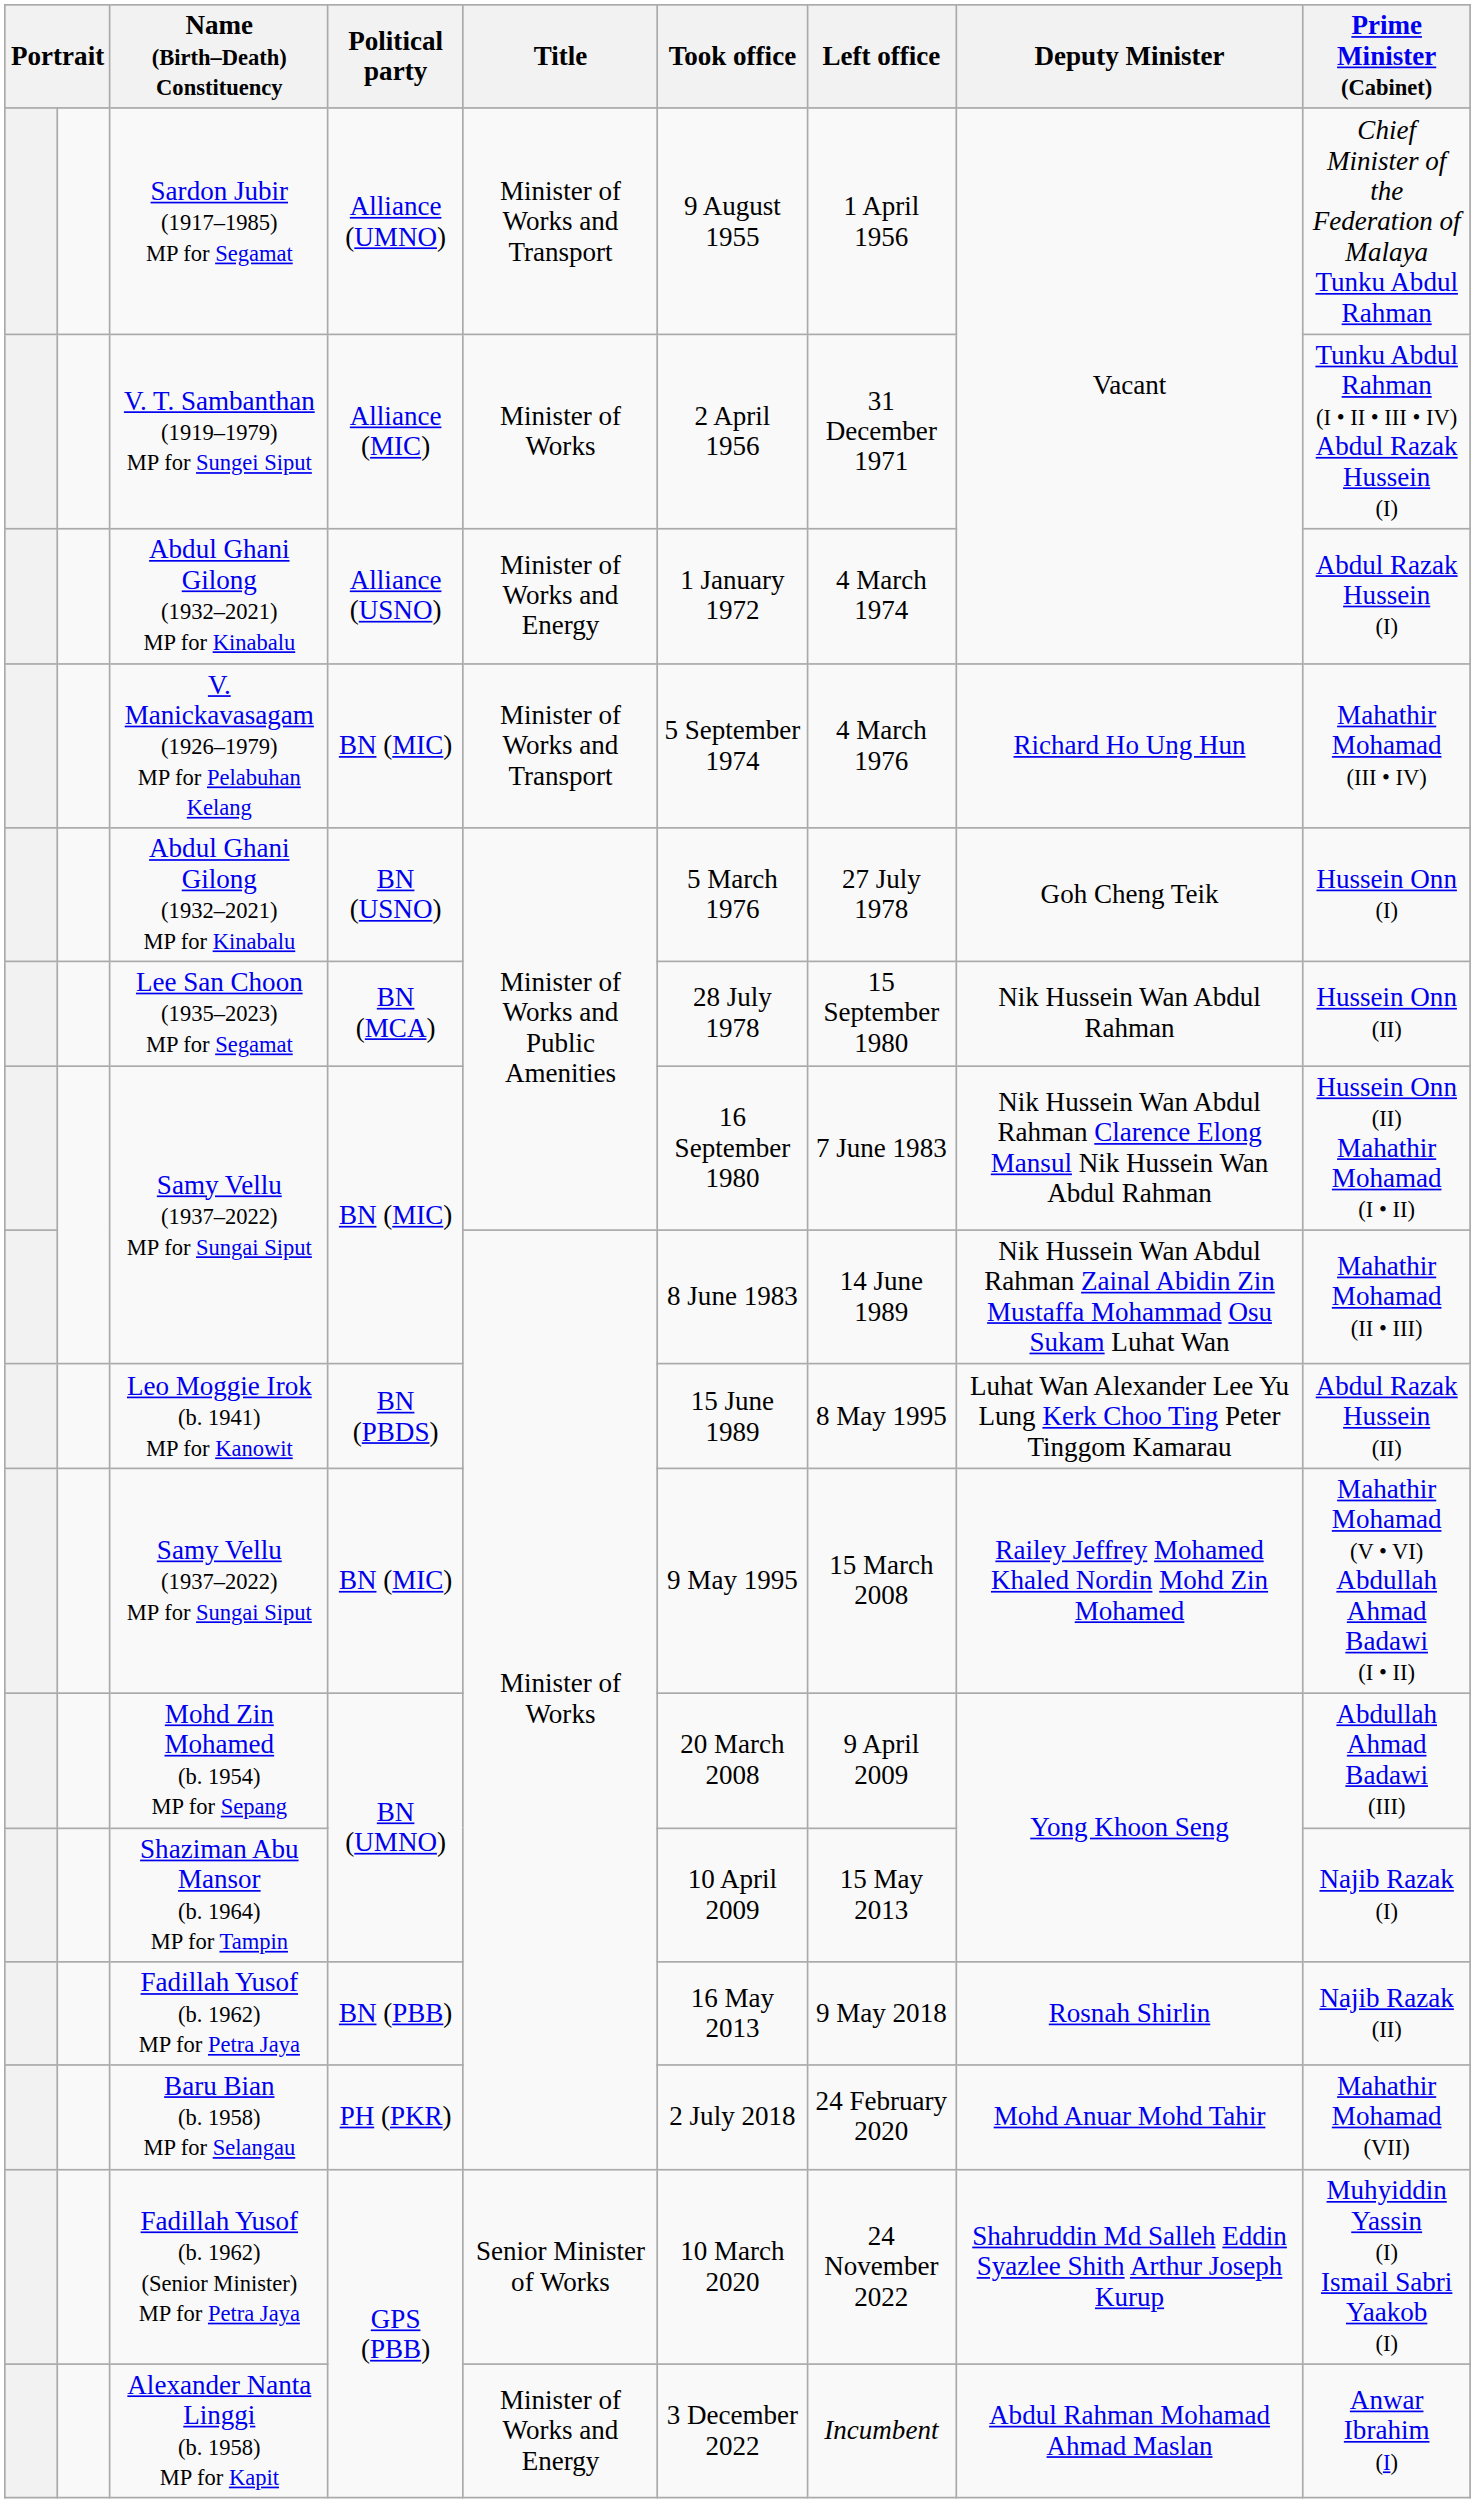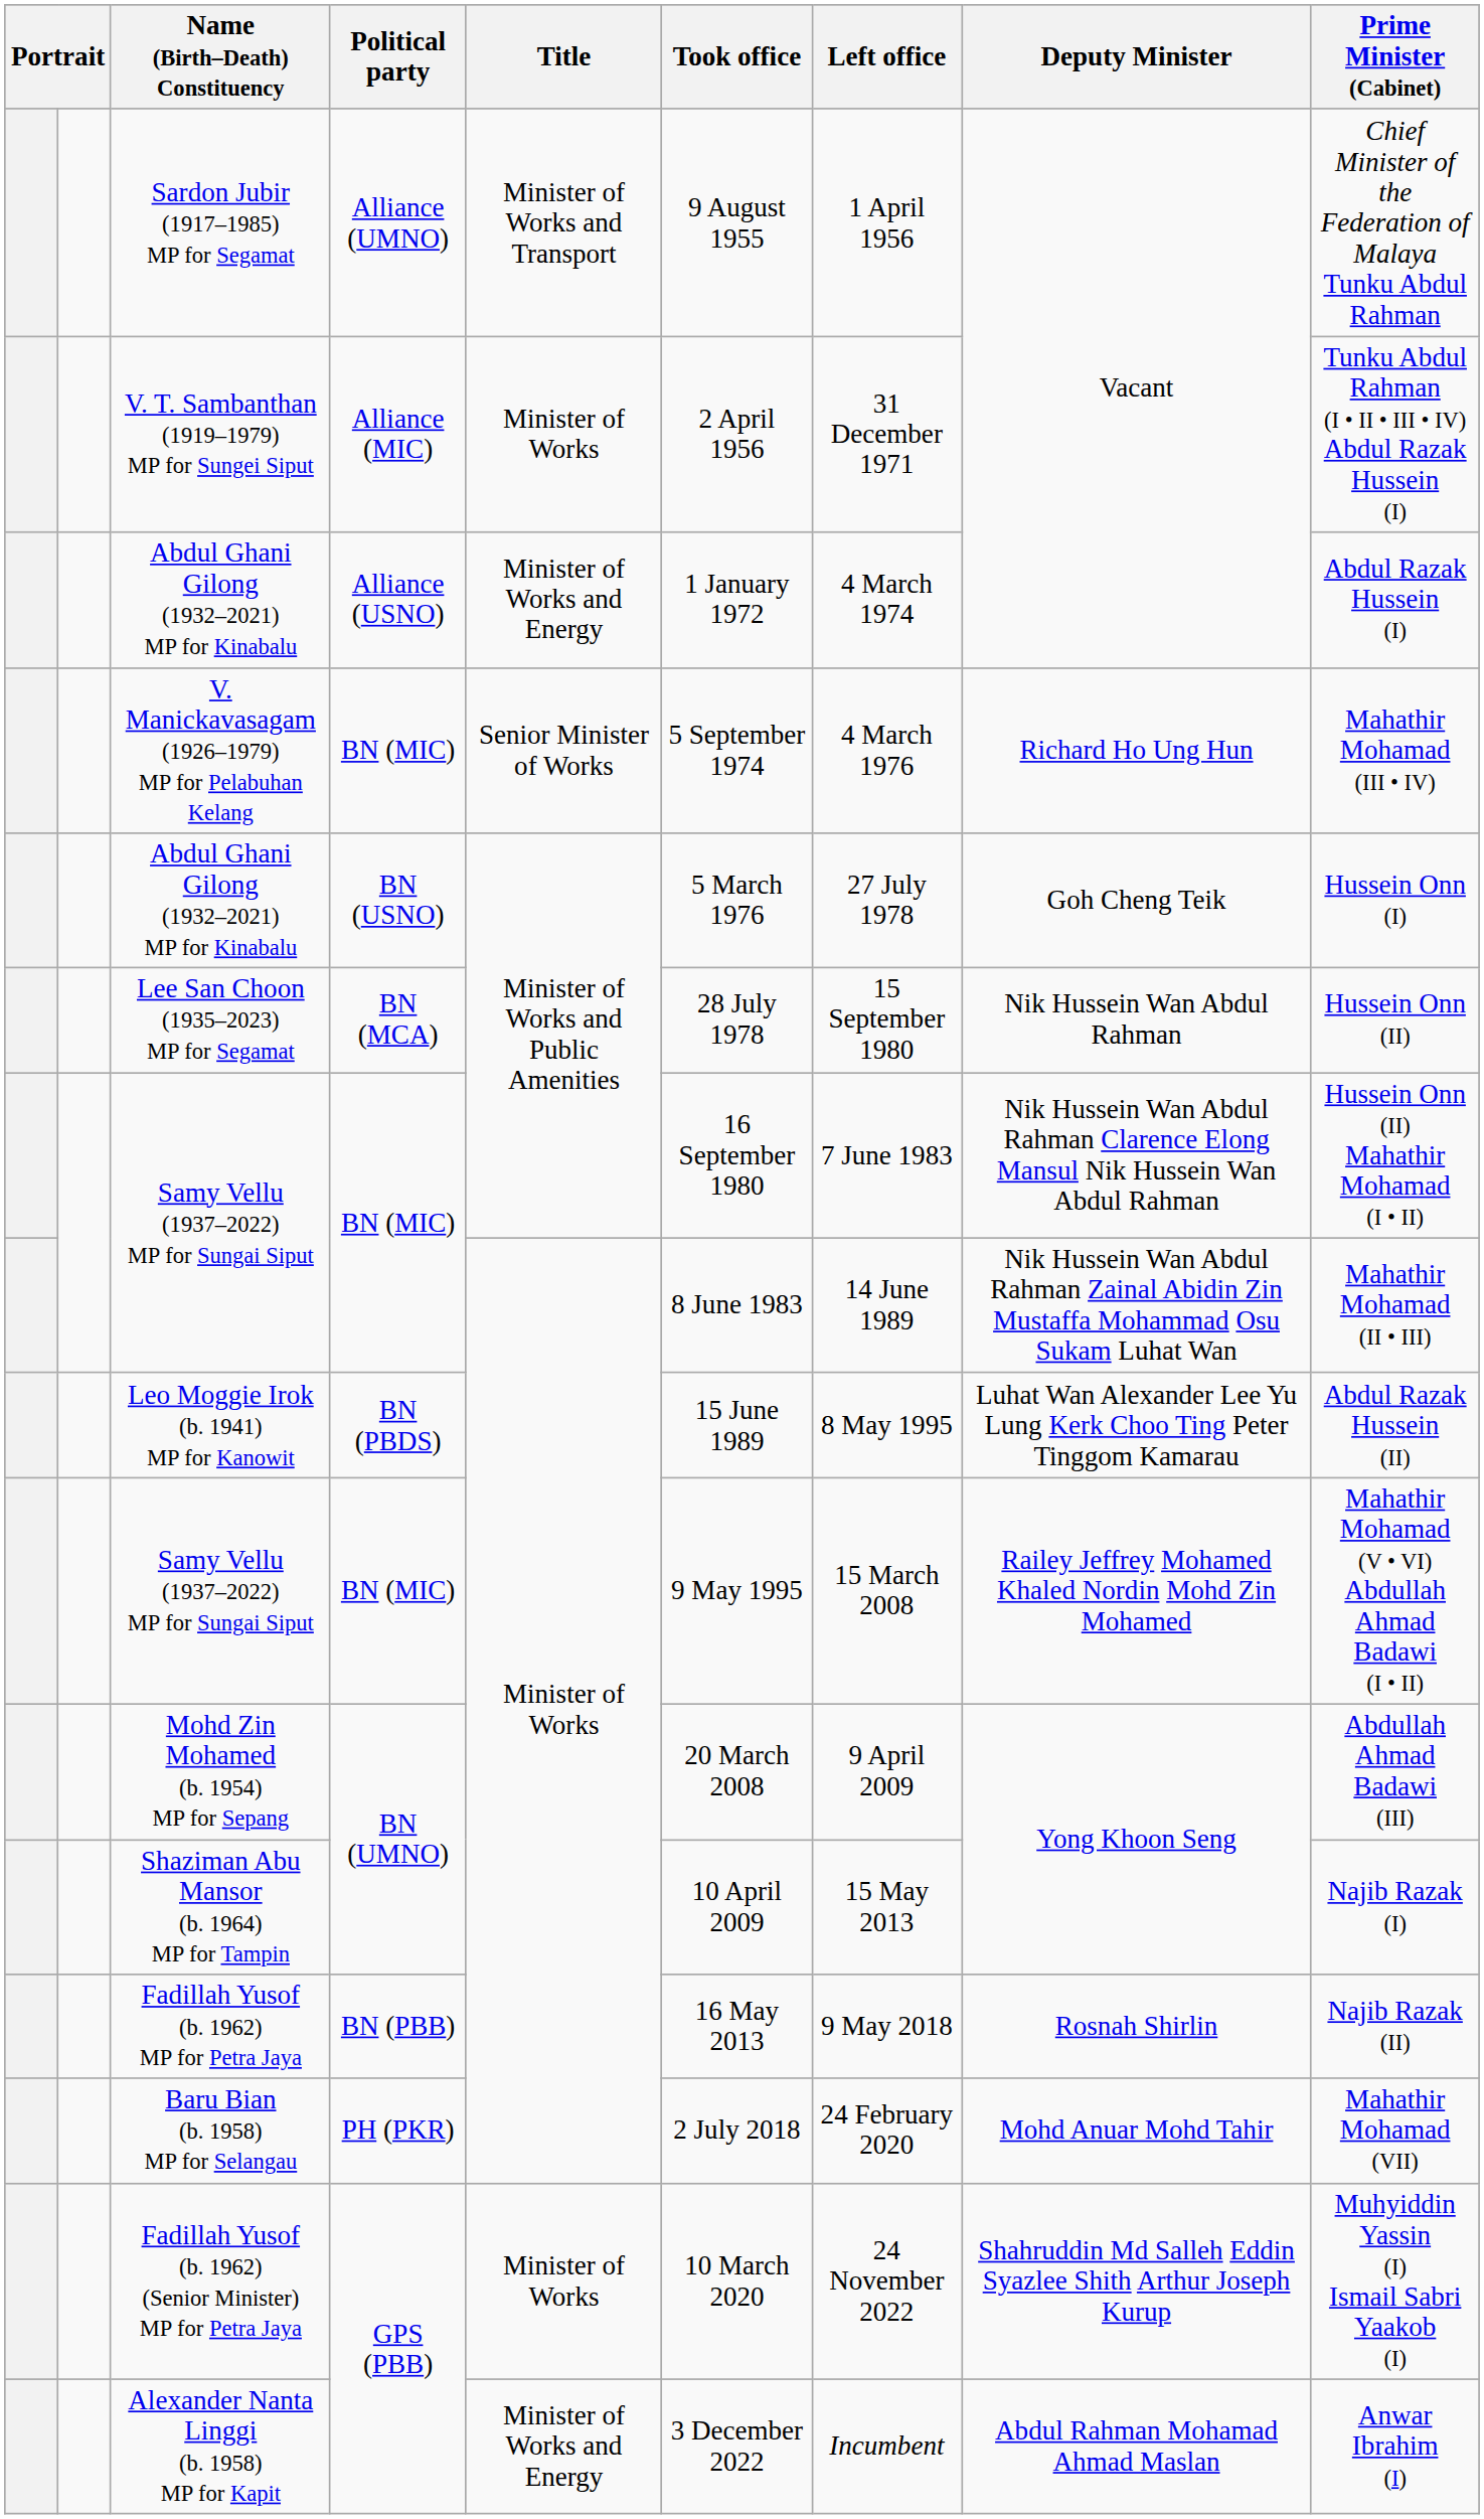V. Manickavasagam (1926–1979) MP for Pelabuhan Kelang | Title: Minister of Works and Transport -> Senior Minister of Works
Fadillah Yusof (b. 1962) (Senior Minister) MP for Petra Jaya | Title: Senior Minister of Works -> Minister of Works
